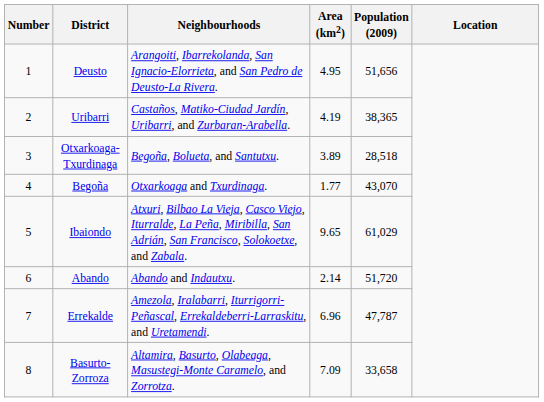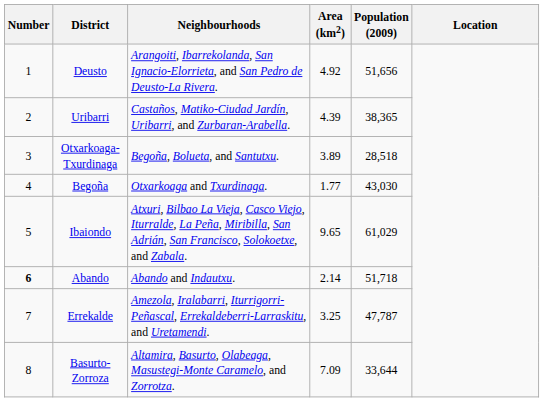Deusto | Area (km2): 4.95 -> 4.92
Uribarri | Area (km2): 4.19 -> 4.39
Begoña | Population (2009): 43,070 -> 43,030
Abando | Number: normal -> bold
Abando | Population (2009): 51,720 -> 51,718
Errekalde | Area (km2): 6.96 -> 3.25
Basurto-Zorroza | Population (2009): 33,658 -> 33,644
